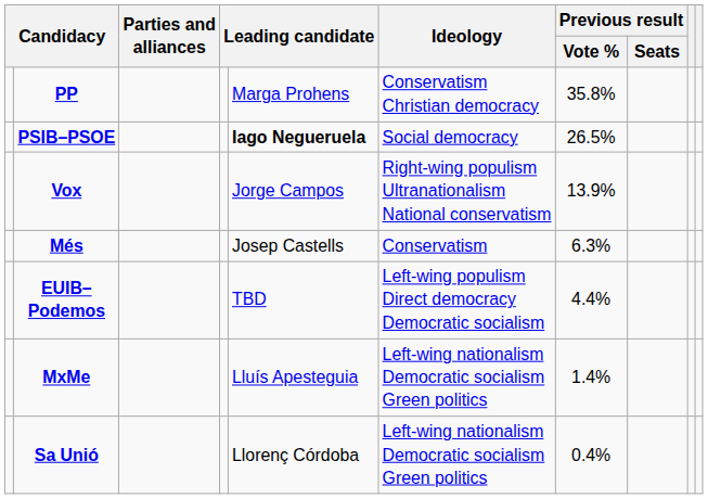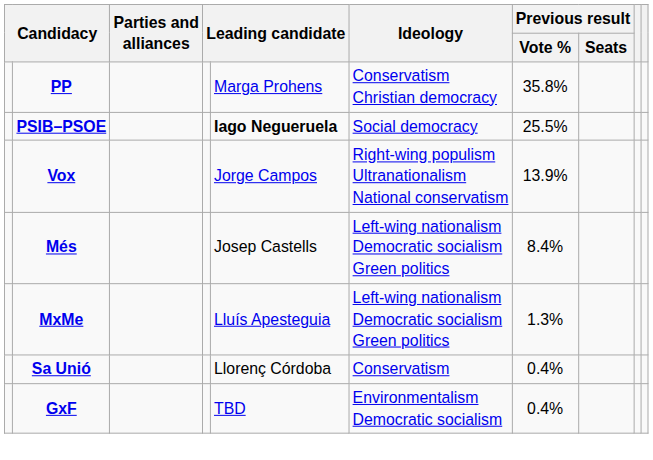PSIB–PSOE | Previous result / Vote %: 26.5% -> 25.5%
Més | Ideology: Conservatism -> Left-wing nationalism Democratic socialism Green politics
Més | Previous result / Vote %: 6.3% -> 8.4%
- row: EUIB– Podemos | TBD | Left-wing populism Direct democracy Democratic socialism | 4.4%
MxMe | Previous result / Vote %: 1.4% -> 1.3%
Sa Unió | Ideology: Left-wing nationalism Democratic socialism Green politics -> Conservatism
+ row: GxF | TBD | Environmentalism Democratic socialism | 0.4%
